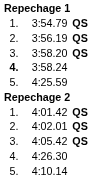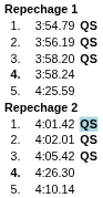4:01.42 | column 3: no background -> lightblue background
4:26.30 | column 1: normal -> bold
